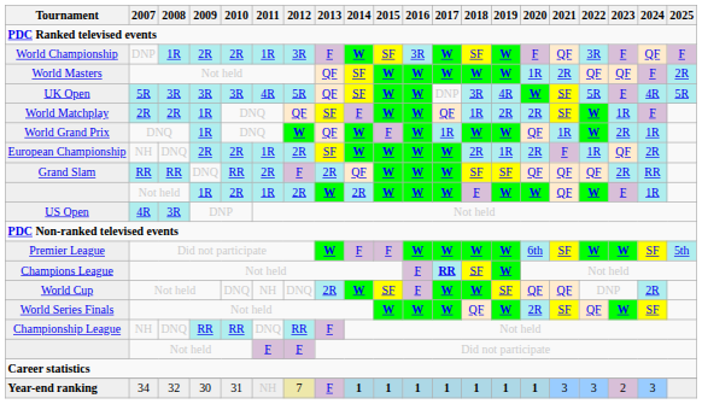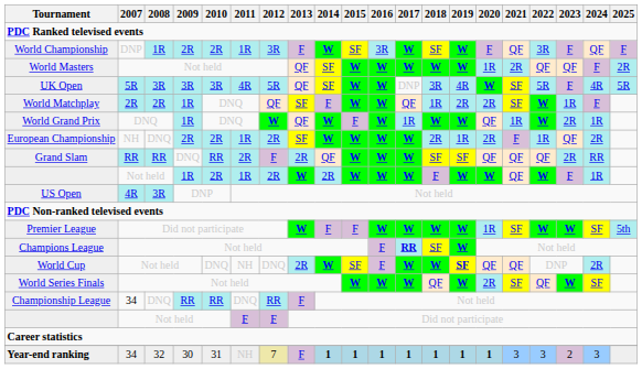Premier League | 2020: 6th -> 1R
World Cup | 2019: normal -> bold
Championship League | 2007: NH -> 34
